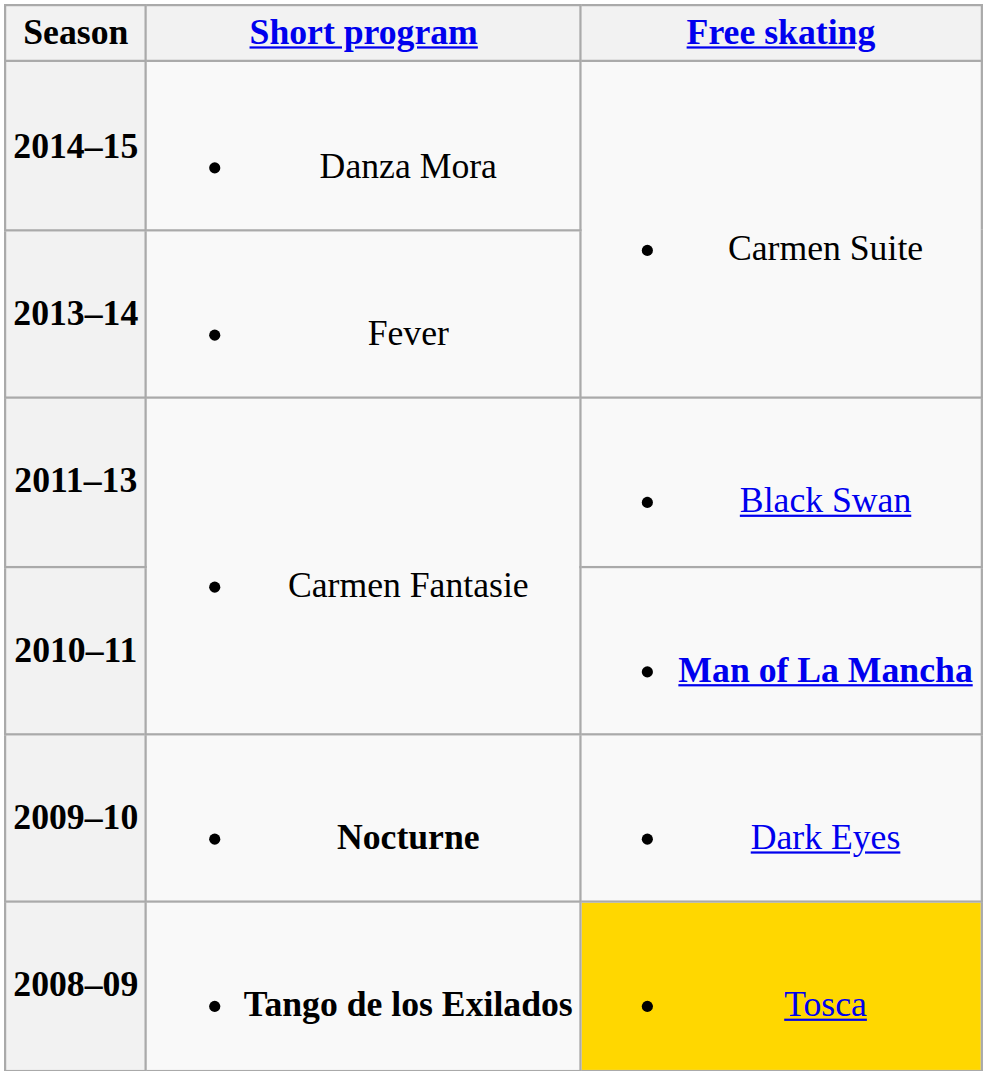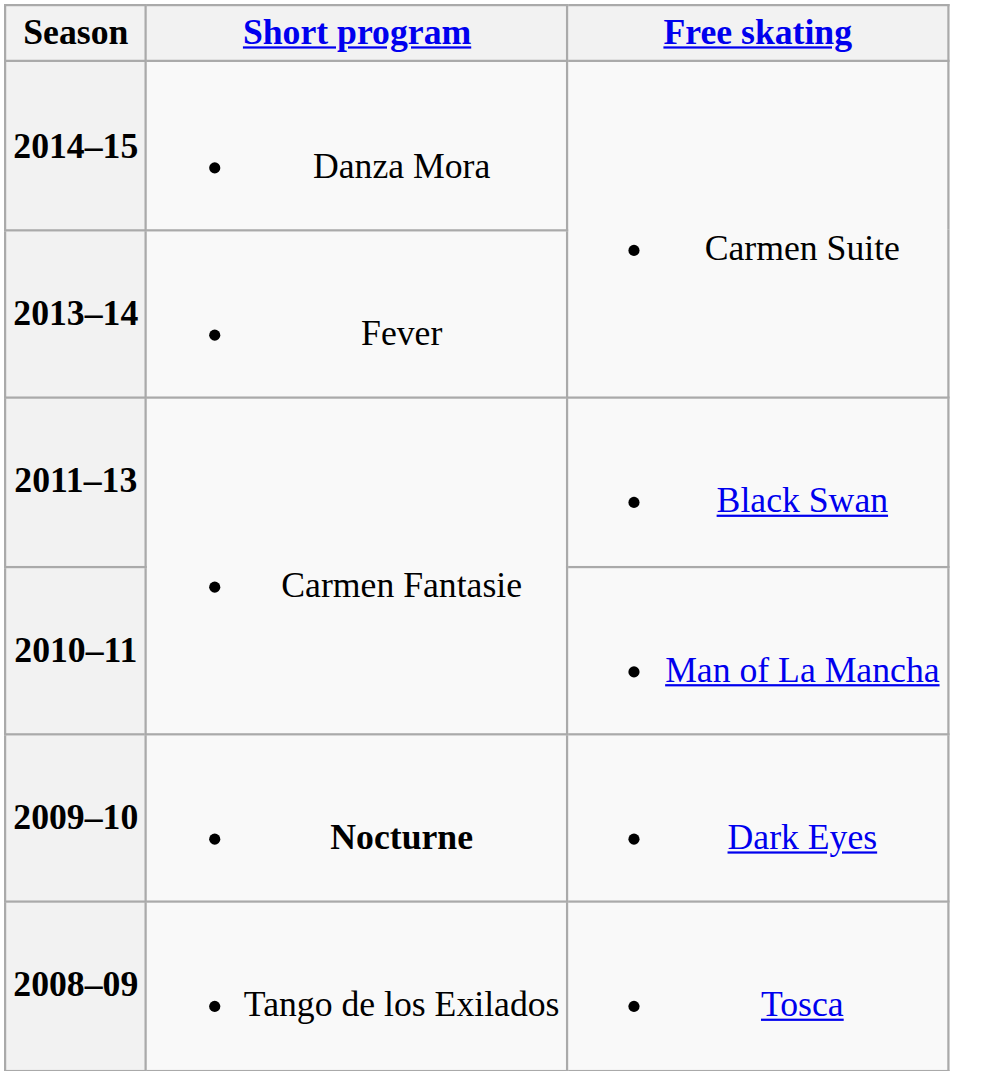2010–11 | Free skating: bold -> normal
2008–09 | Short program: bold -> normal
2008–09 | Free skating: gold background -> no background
